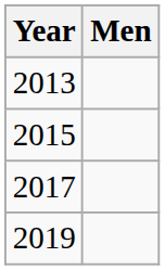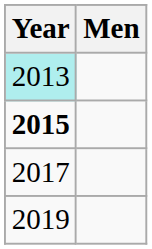2013 | Year: no background -> paleturquoise background
2015 | Year: normal -> bold
